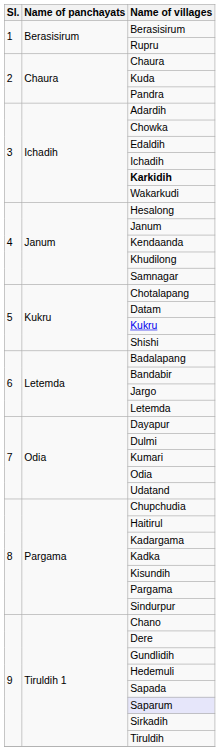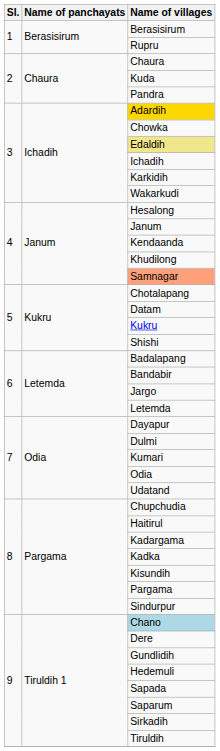Adardih | Name of villages: no background -> gold background
Edaldih | Name of villages: no background -> khaki background
Karkidih | Name of villages: bold -> normal
Samnagar | Name of villages: no background -> lightsalmon background
Chano | Name of villages: no background -> lightblue background
Saparum | Name of villages: lavender background -> no background
